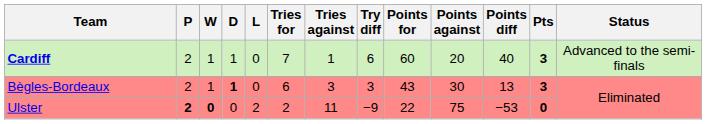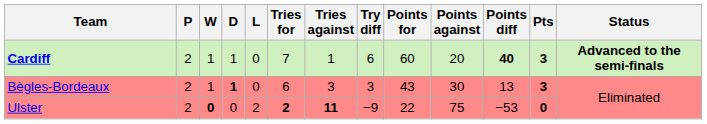Cardiff | Points diff: normal -> bold
Cardiff | Status: normal -> bold
Ulster | P: bold -> normal
Ulster | Tries for: normal -> bold
Ulster | Tries against: normal -> bold
